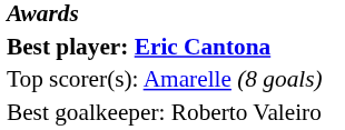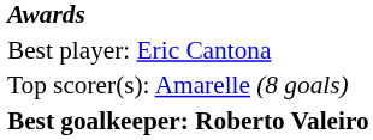Best player: Eric Cantona | Awards: bold -> normal
Best goalkeeper: Roberto Valeiro | Awards: normal -> bold
